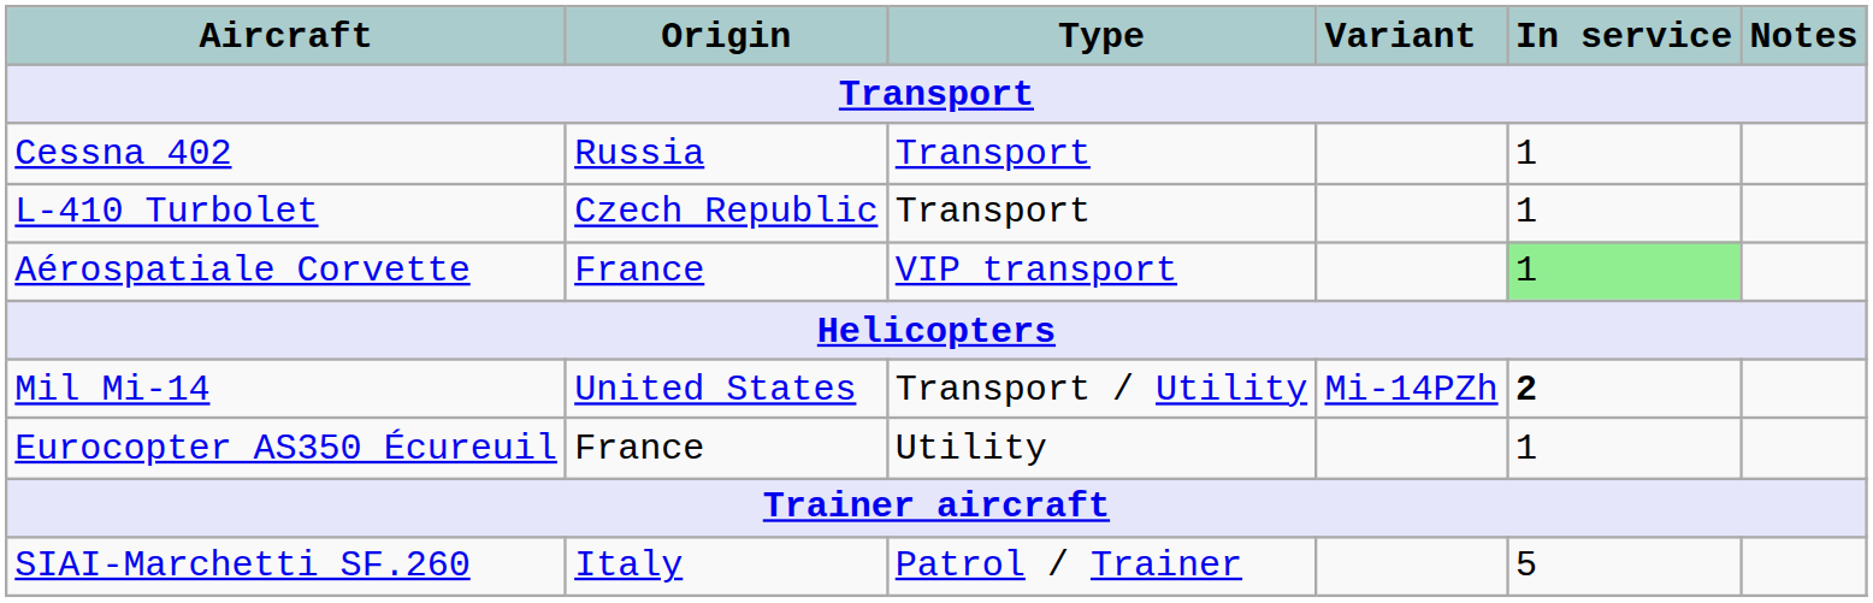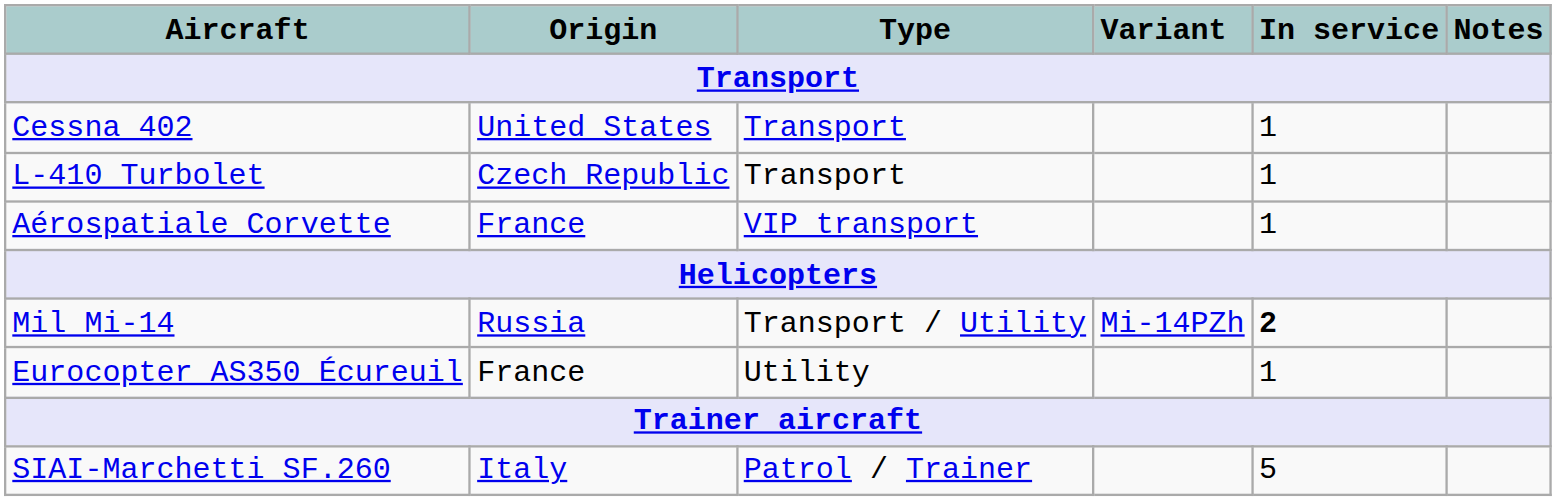Cessna 402 | Origin: Russia -> United States
Aérospatiale Corvette | In service: lightgreen background -> no background
Mil Mi-14 | Origin: United States -> Russia
